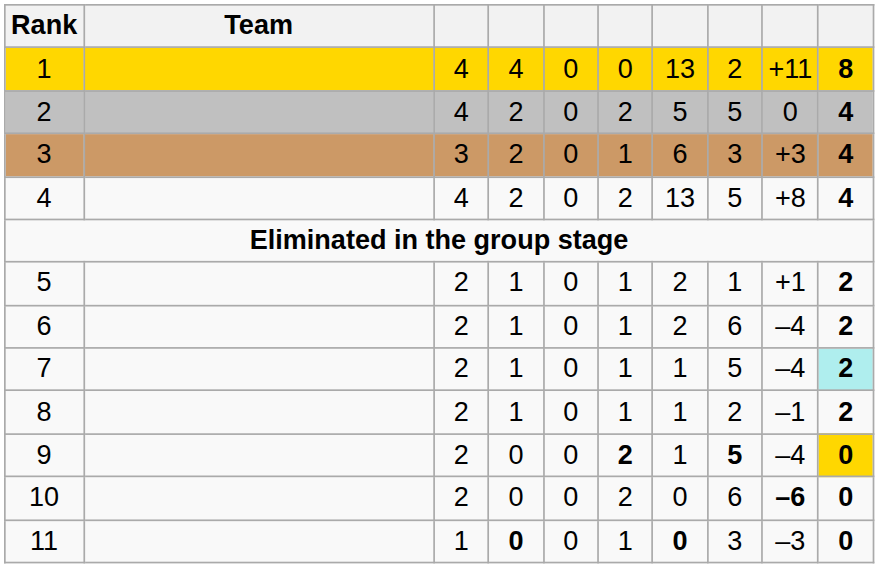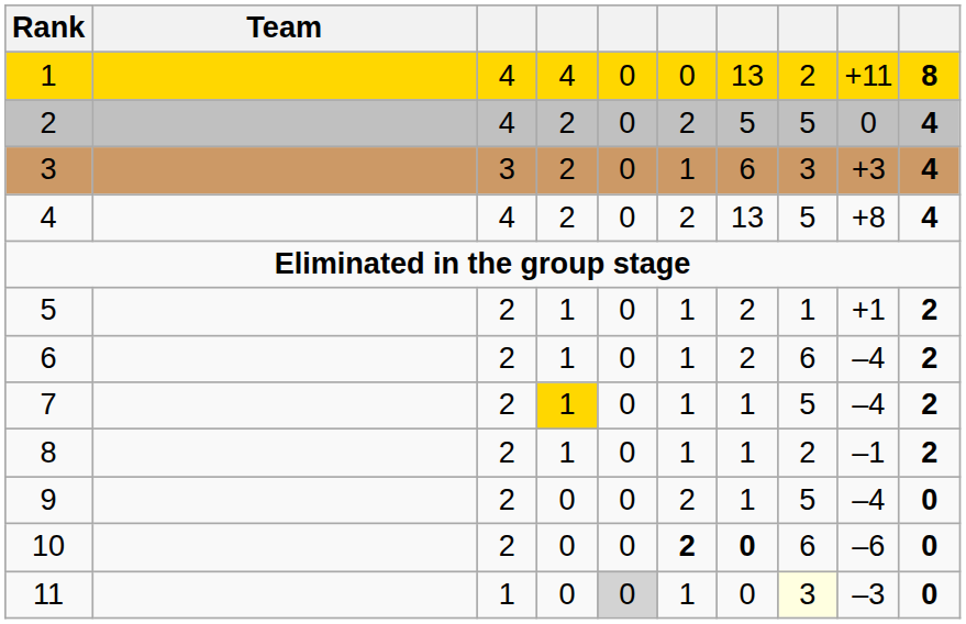7 | column 4: no background -> gold background
7 | column 10: paleturquoise background -> no background
9 | column 6: bold -> normal
9 | column 8: bold -> normal
9 | column 10: gold background -> no background
10 | column 6: normal -> bold
10 | column 7: normal -> bold
10 | column 9: bold -> normal
11 | column 4: bold -> normal
11 | column 5: no background -> lightgrey background
11 | column 7: bold -> normal
11 | column 8: no background -> lightyellow background
